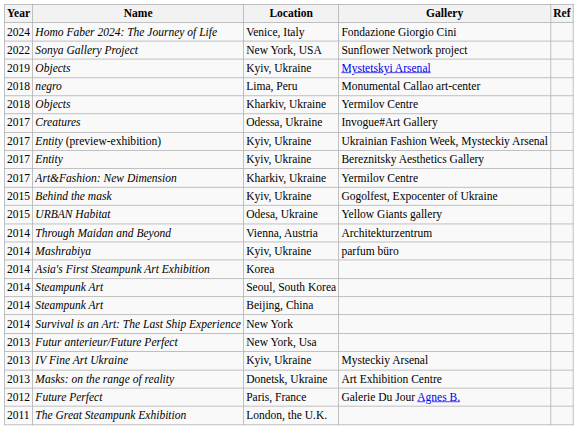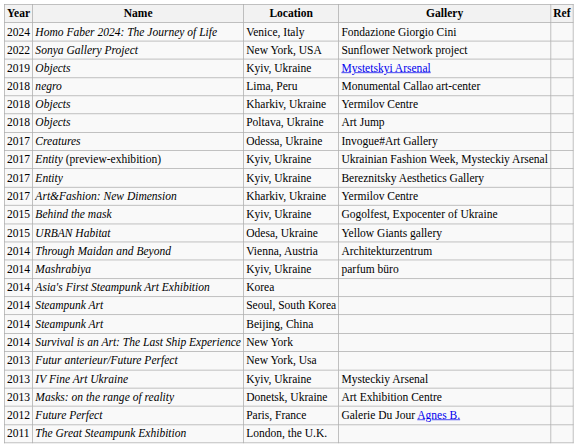+ row: 2018 | Objects | Poltava, Ukraine | Art Jump
